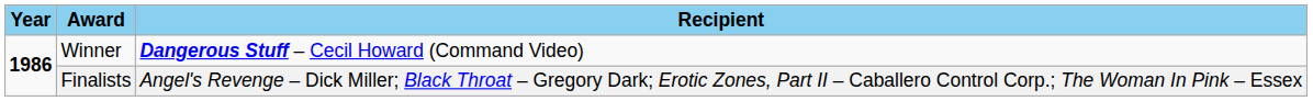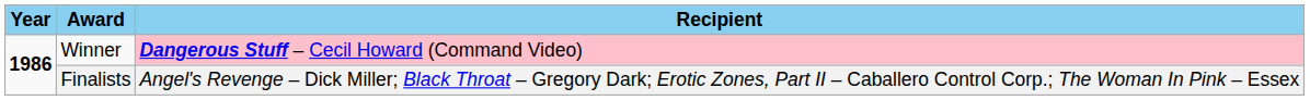Winner | Recipient: no background -> pink background
